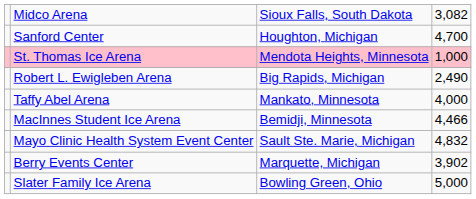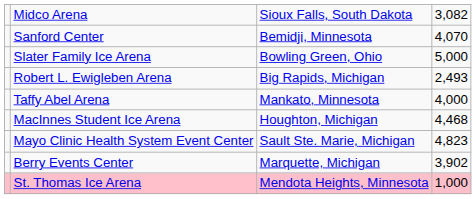Sanford Center | column 3: Houghton, Michigan -> Bemidji, Minnesota
Sanford Center | column 4: 4,700 -> 4,070
rows swapped: Slater Family Ice Arena <-> St. Thomas Ice Arena
Robert L. Ewigleben Arena | column 4: 2,490 -> 2,493
MacInnes Student Ice Arena | column 3: Bemidji, Minnesota -> Houghton, Michigan
MacInnes Student Ice Arena | column 4: 4,466 -> 4,468
Mayo Clinic Health System Event Center | column 4: 4,832 -> 4,823
